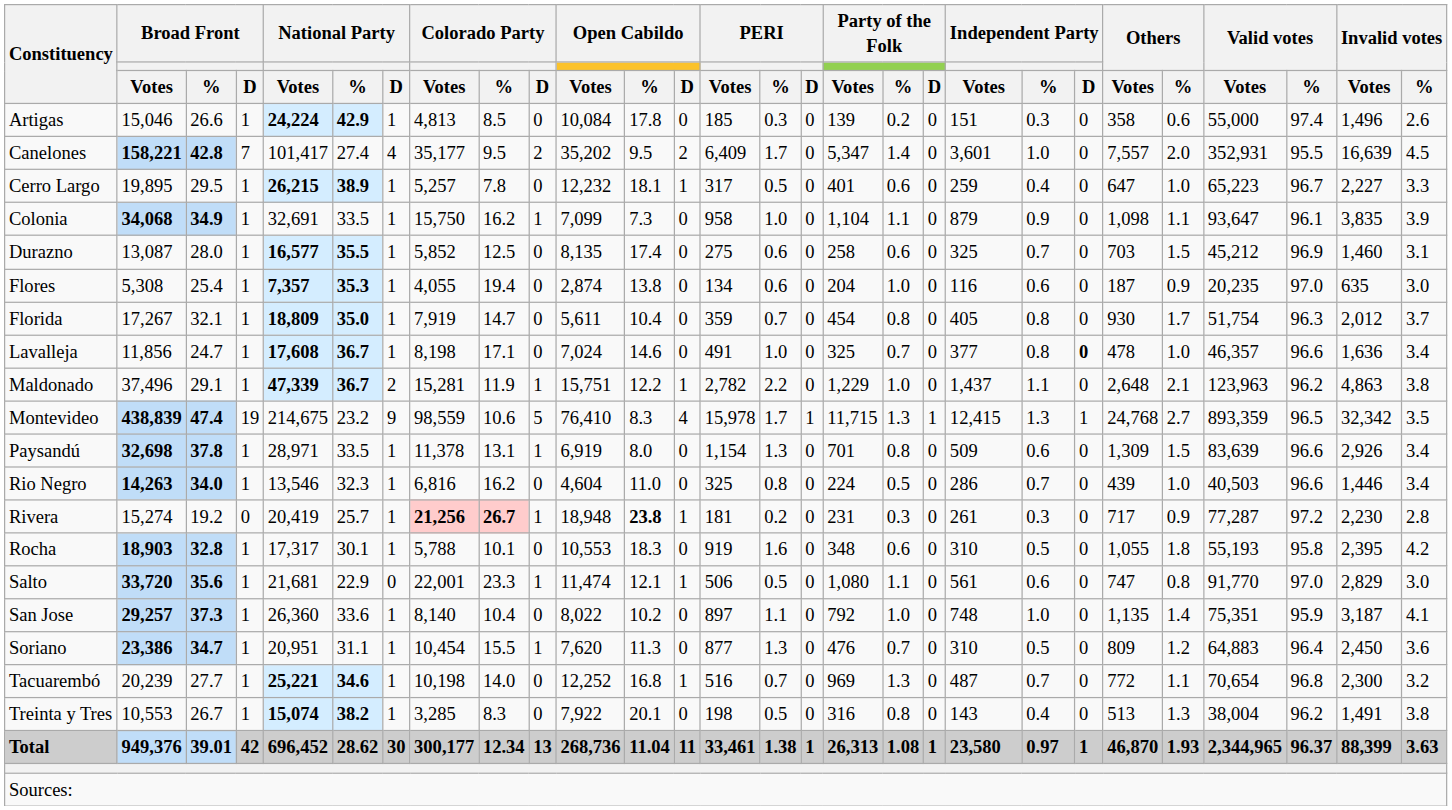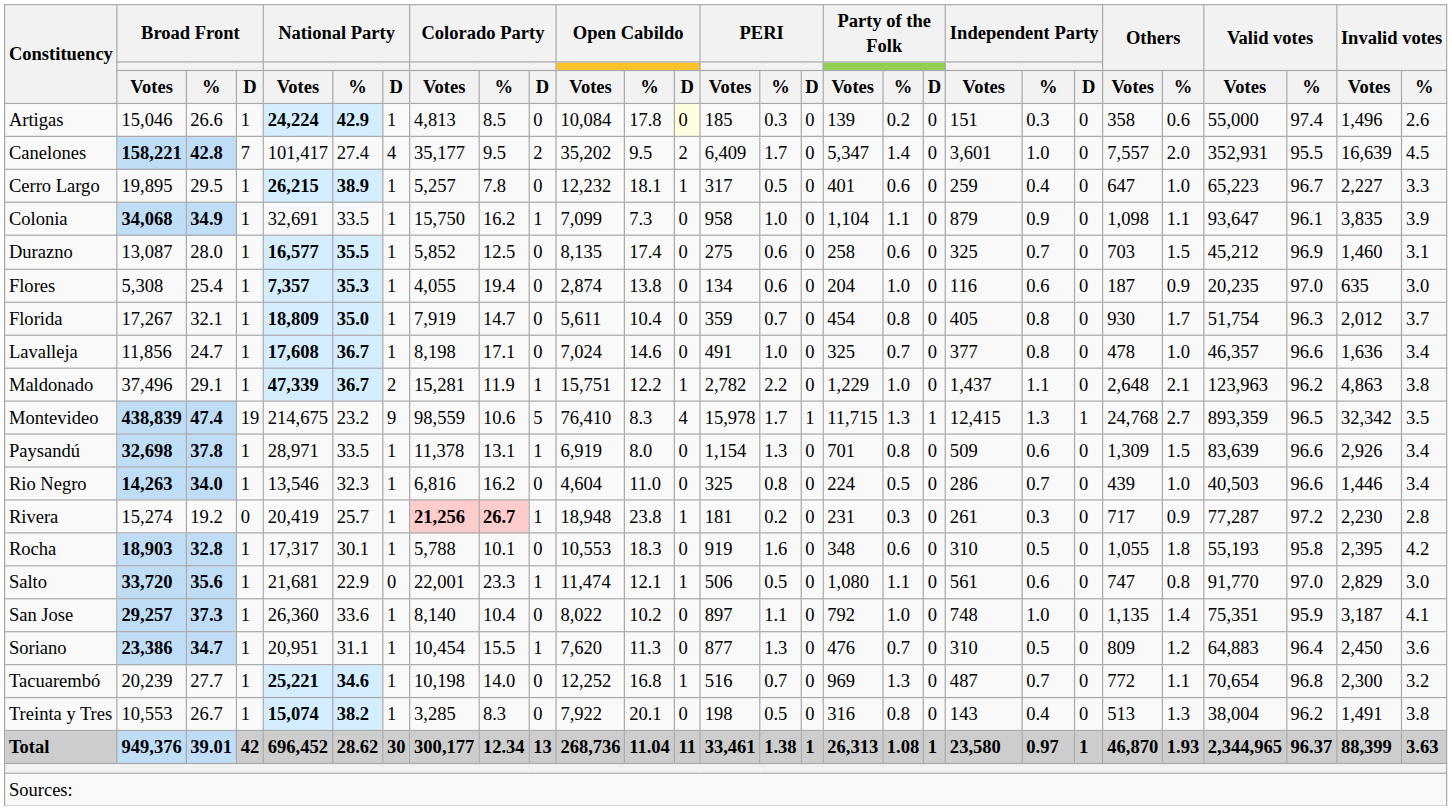Artigas | Open Cabildo / D: no background -> lightyellow background
Lavalleja | Independent Party / D: bold -> normal
Rivera | Open Cabildo / %: bold -> normal
